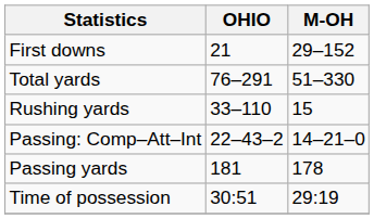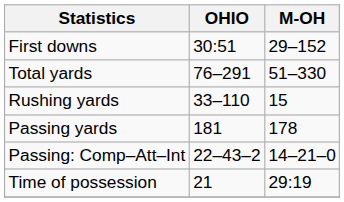First downs | OHIO: 21 -> 30:51
rows swapped: Passing yards <-> Passing: Comp–Att–Int
Time of possession | OHIO: 30:51 -> 21
